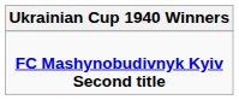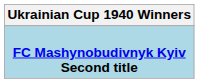row 2 | column 1: no background -> lightblue background
